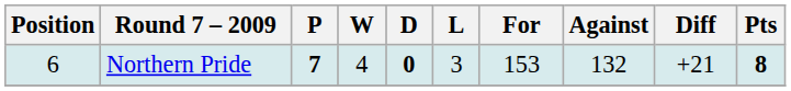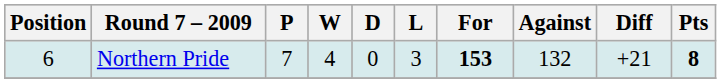Northern Pride | P: bold -> normal
Northern Pride | D: bold -> normal
Northern Pride | For: normal -> bold
